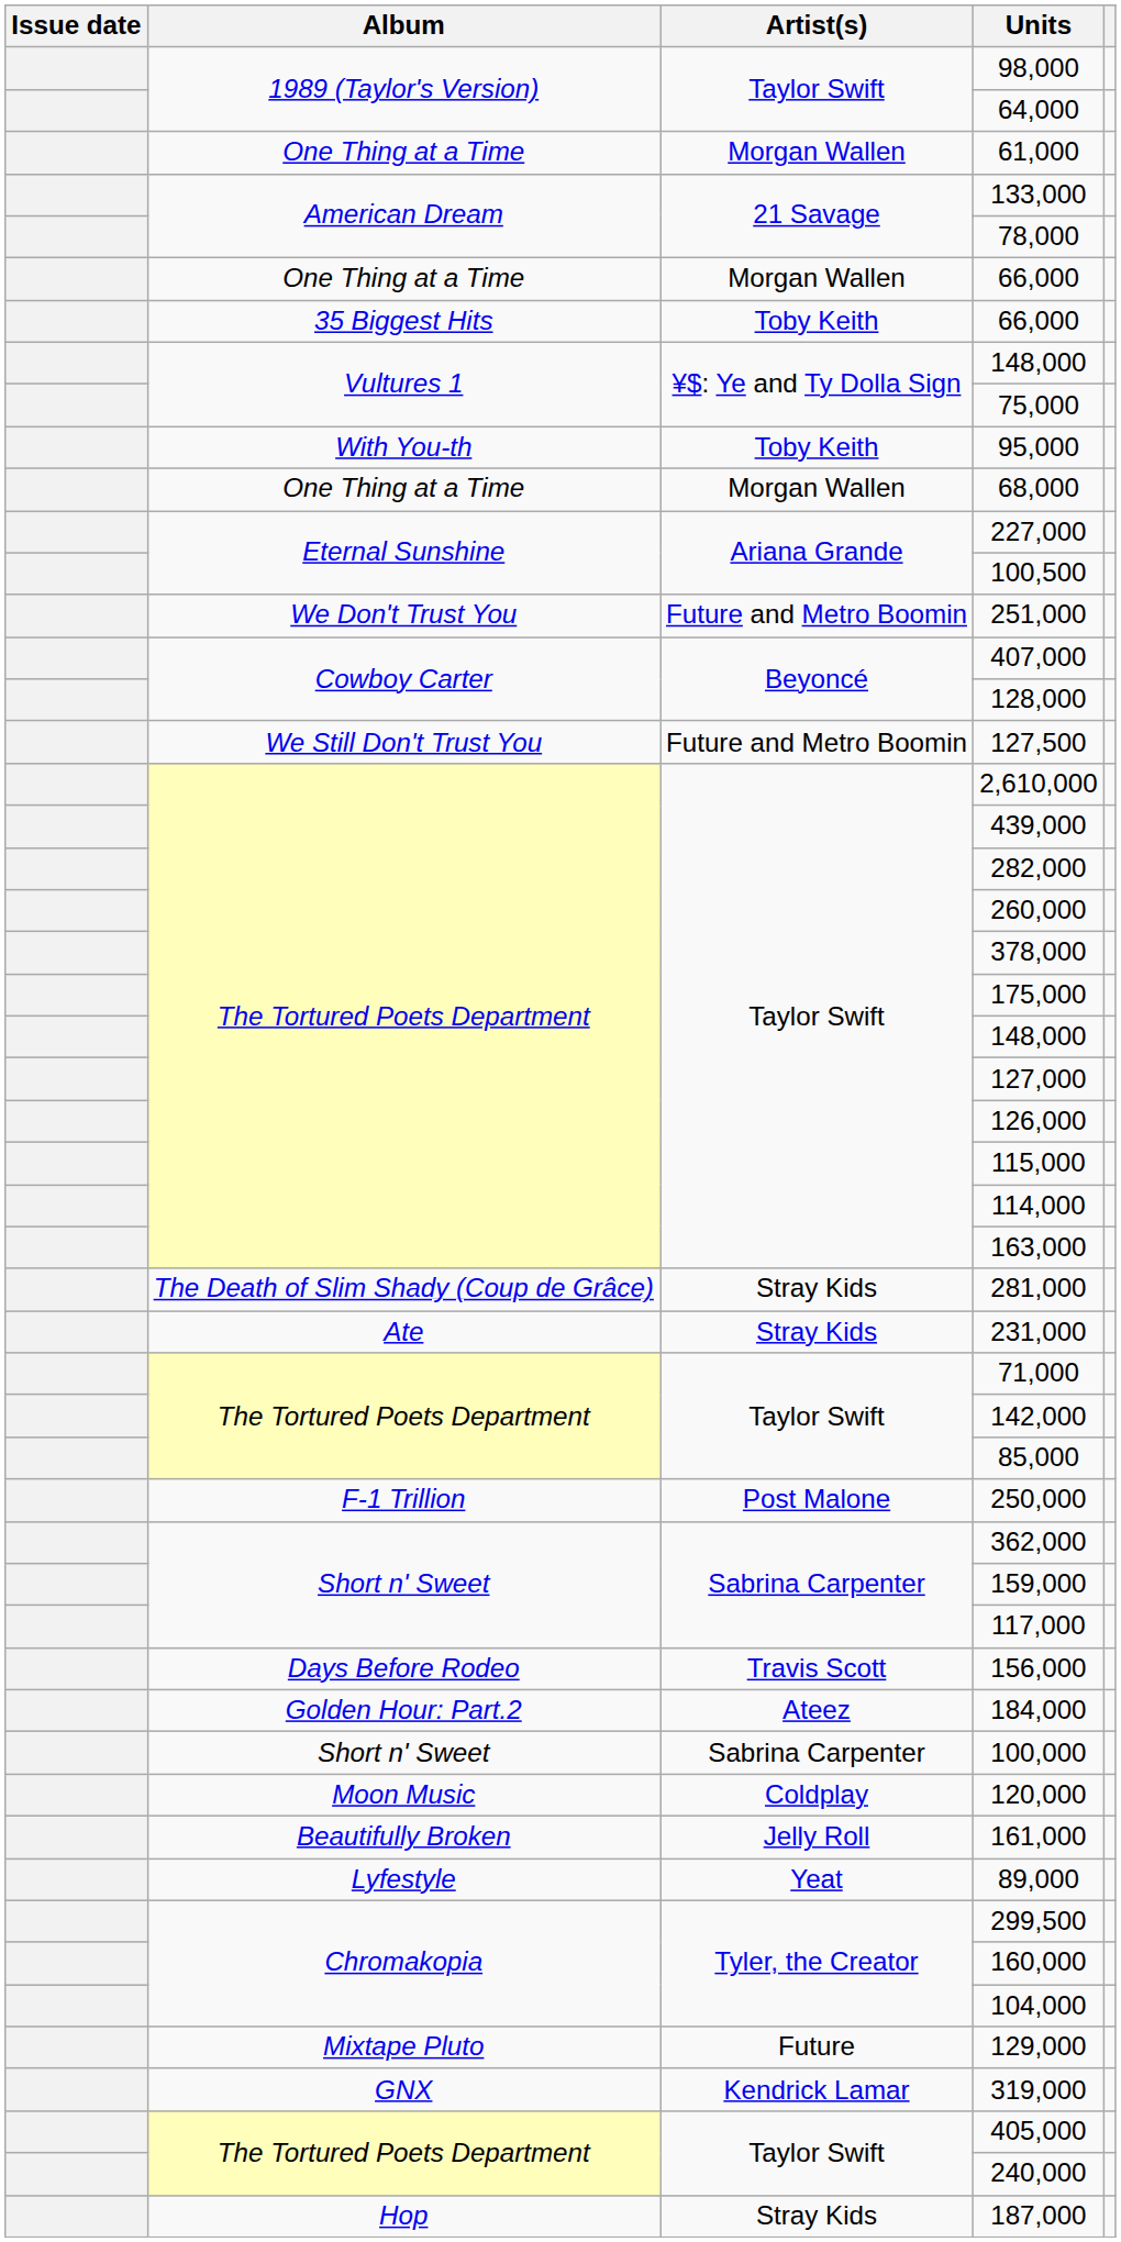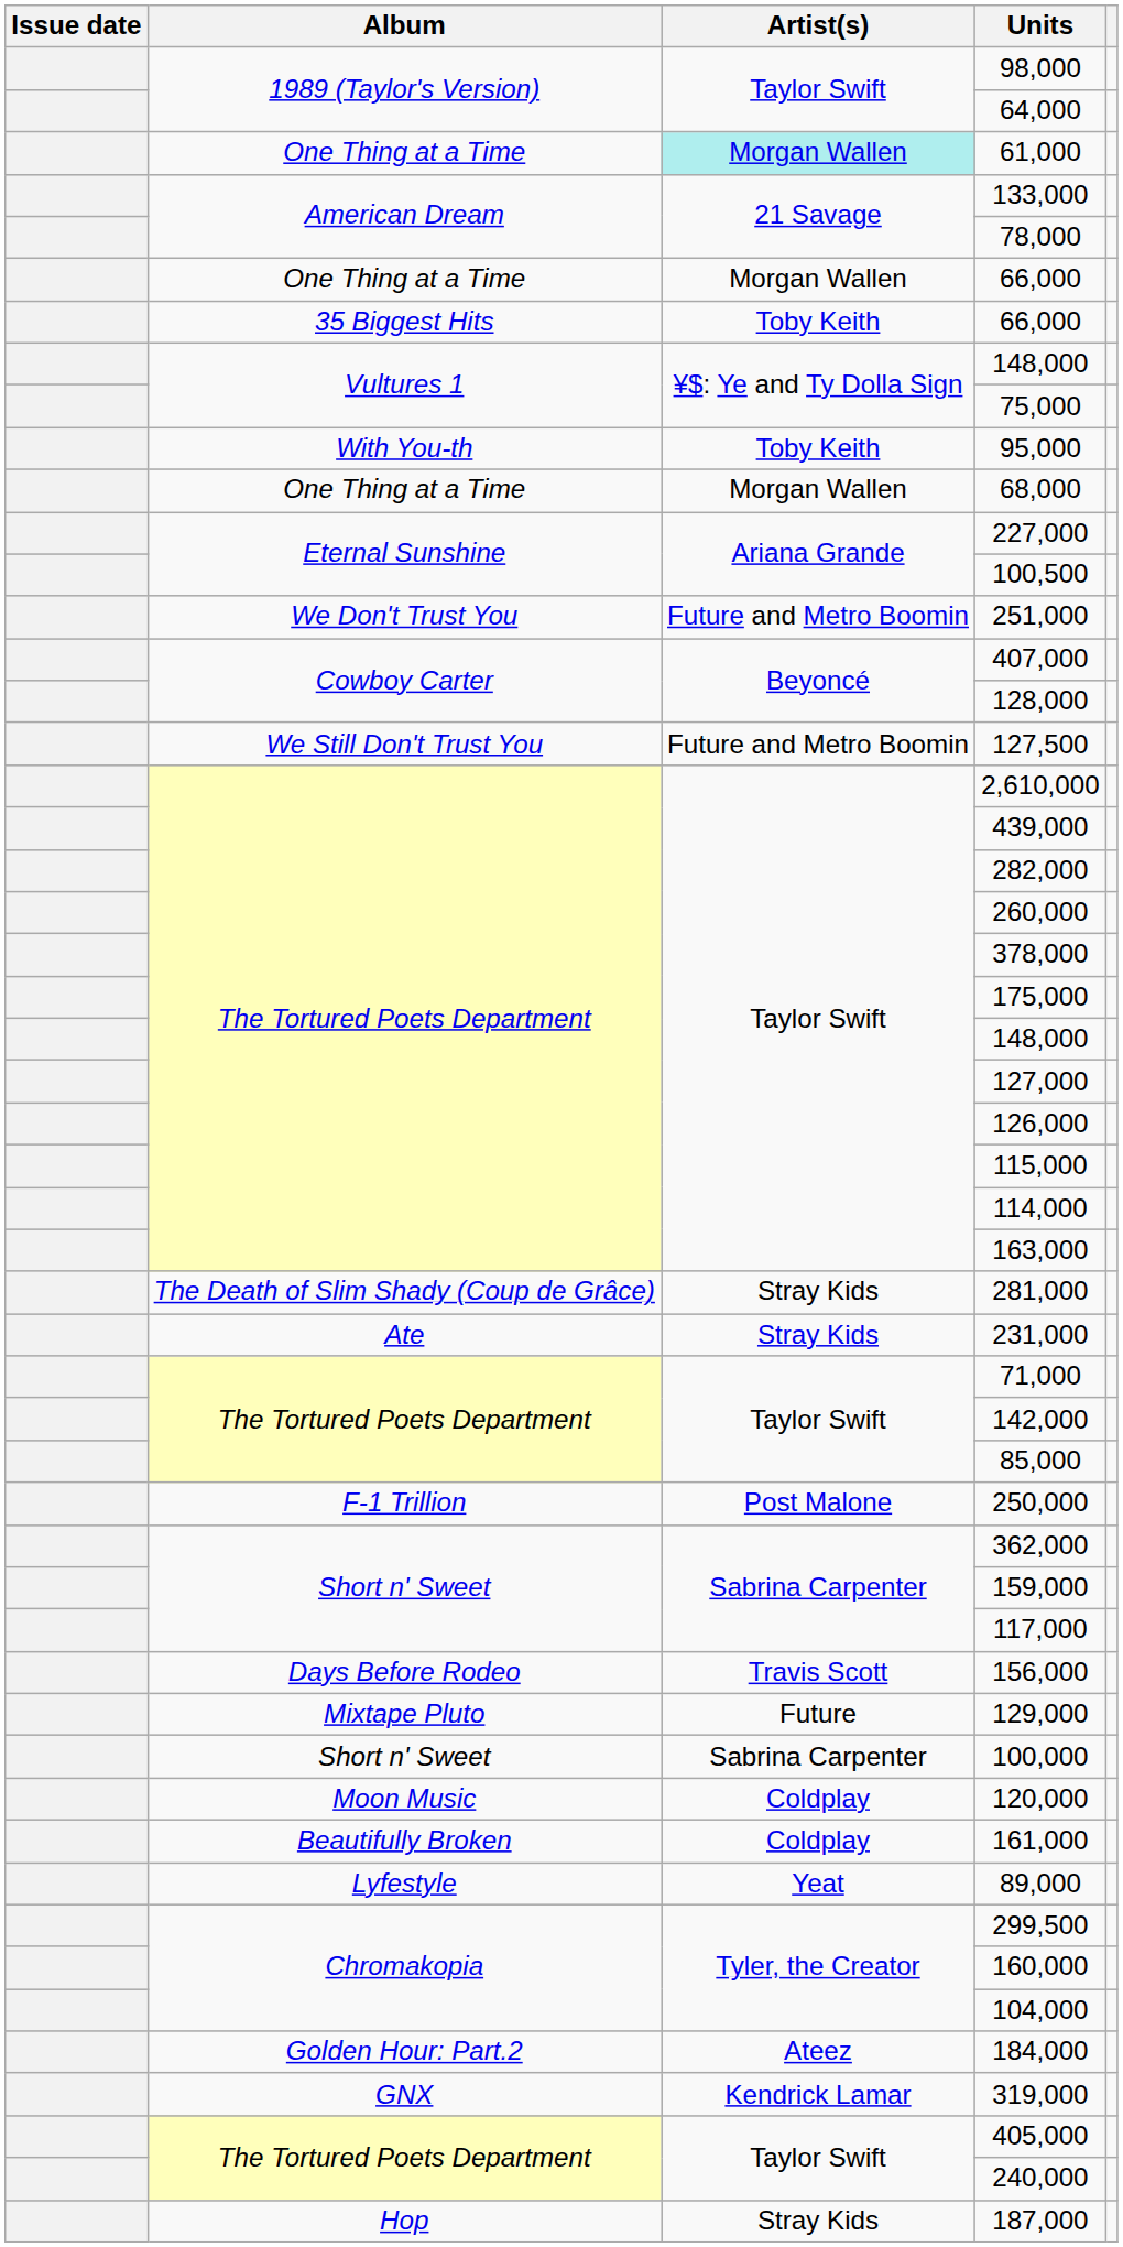61,000 | Artist(s): no background -> paleturquoise background
rows swapped: 129,000 <-> 184,000
161,000 | Artist(s): Jelly Roll -> Coldplay
